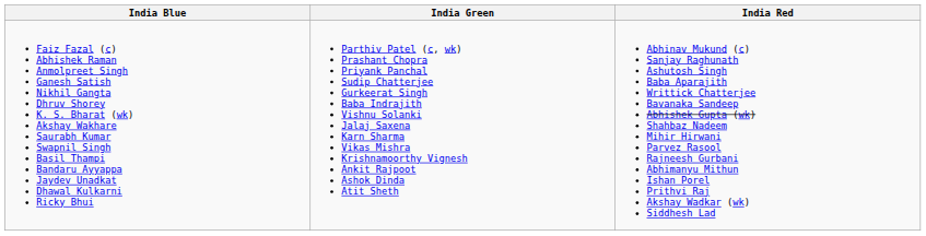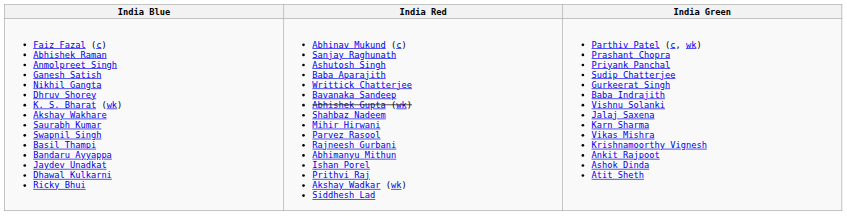columns swapped: India Red <-> India Green
